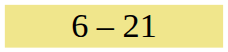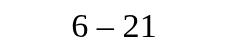row 1 | column 1: khaki background -> no background
